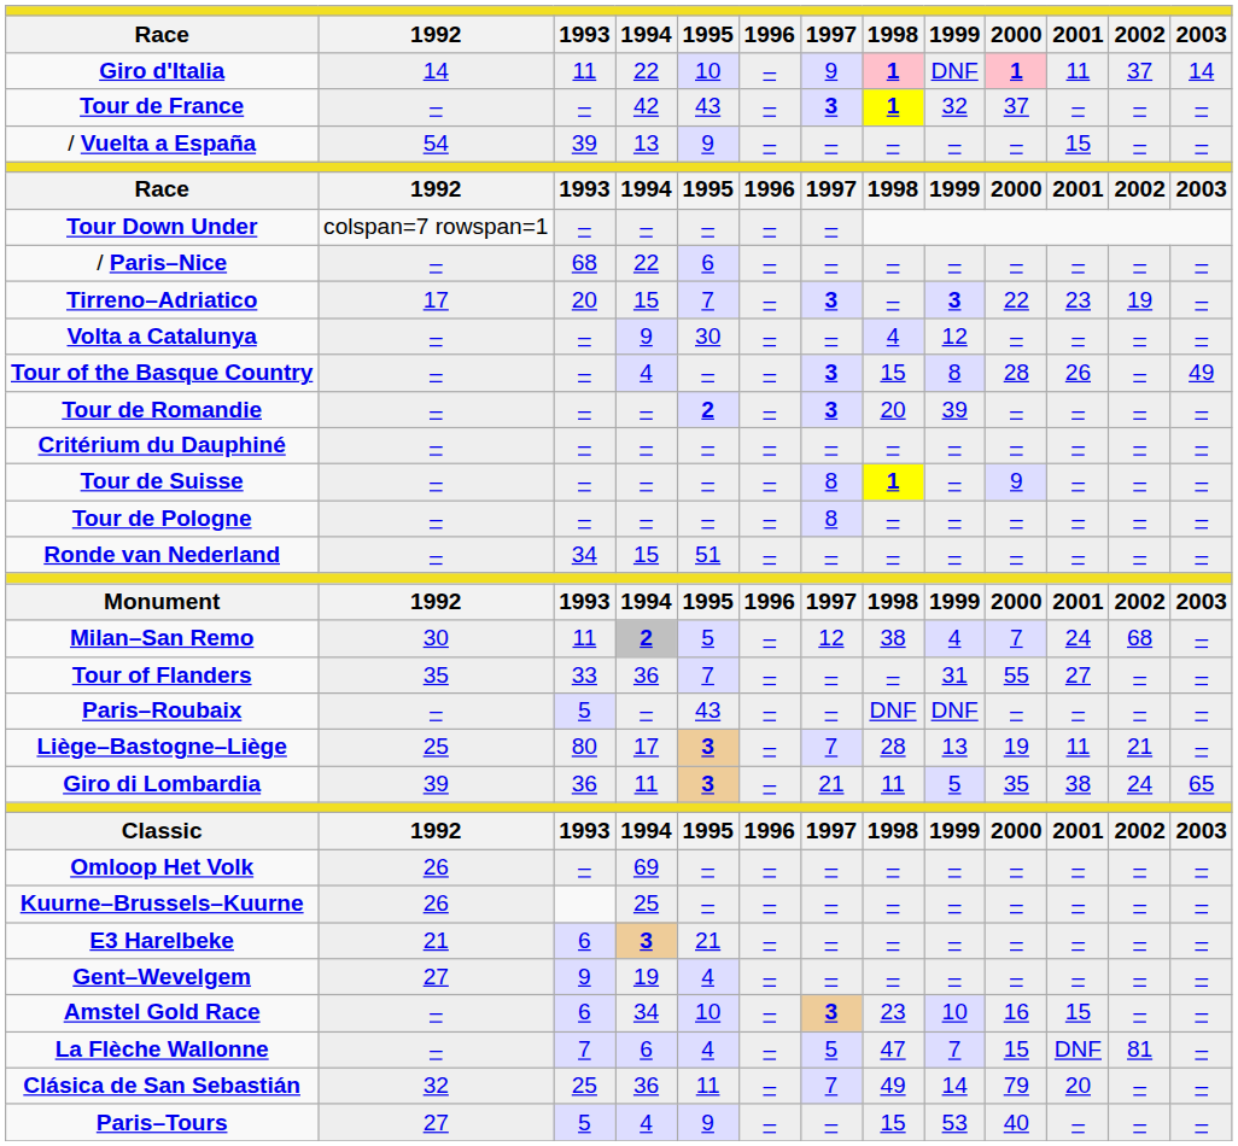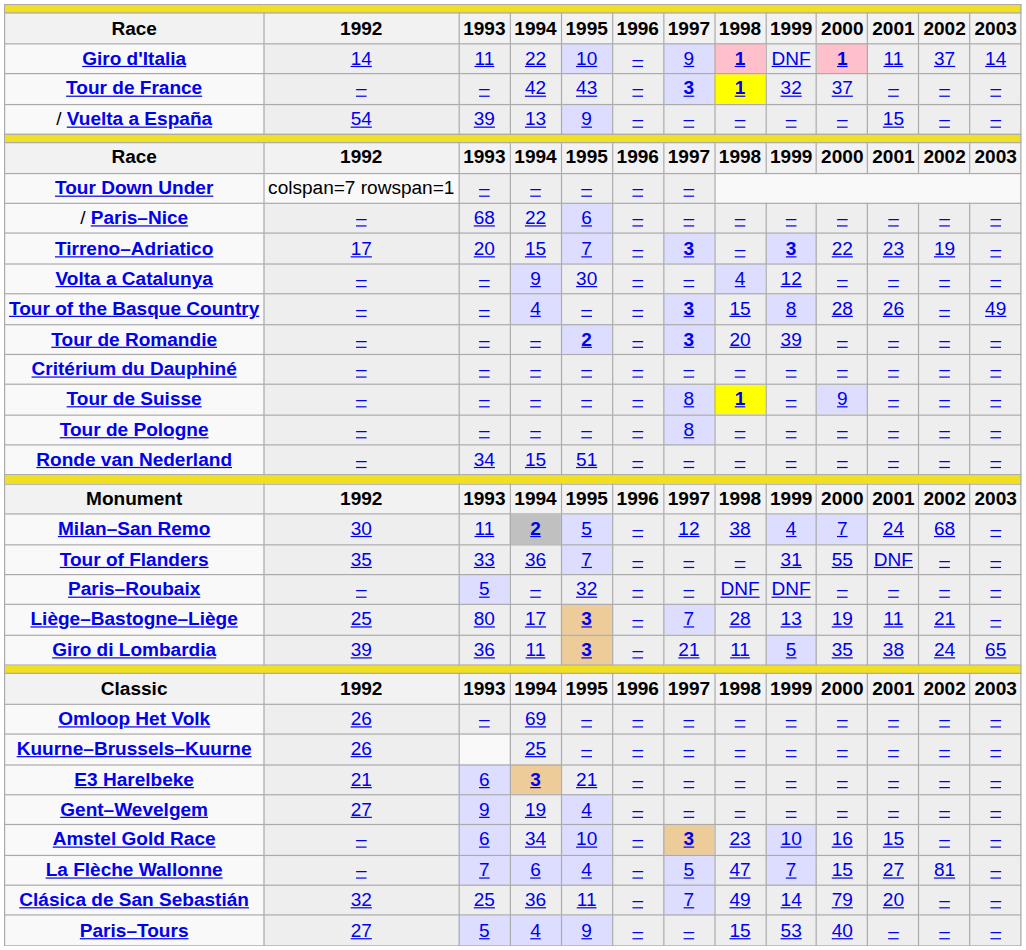Tour of Flanders | column 11: 27 -> DNF
Paris–Roubaix | column 5: 43 -> 32
La Flèche Wallonne | column 11: DNF -> 27
